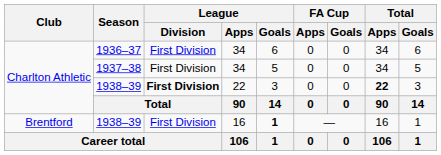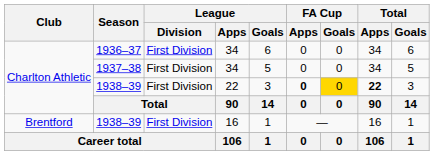1938–39 / 22 | League / Division: bold -> normal
1938–39 / 22 | FA Cup / Apps: normal -> bold
1938–39 / 22 | FA Cup / Goals: no background -> gold background
1938–39 / 16 | League / Goals: bold -> normal
